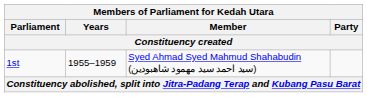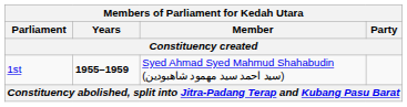1st | Years: normal -> bold
